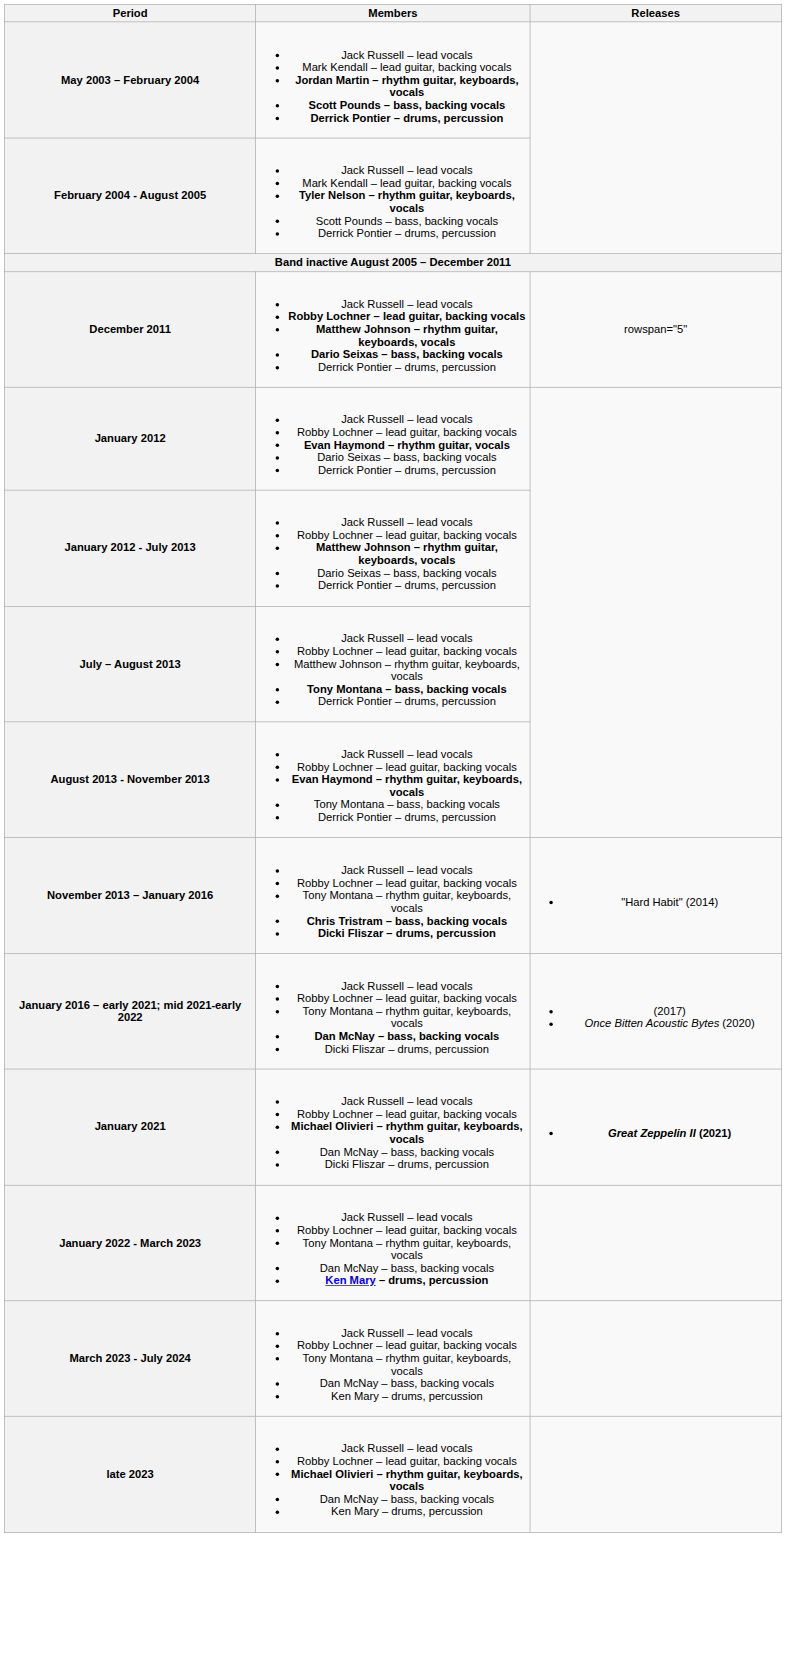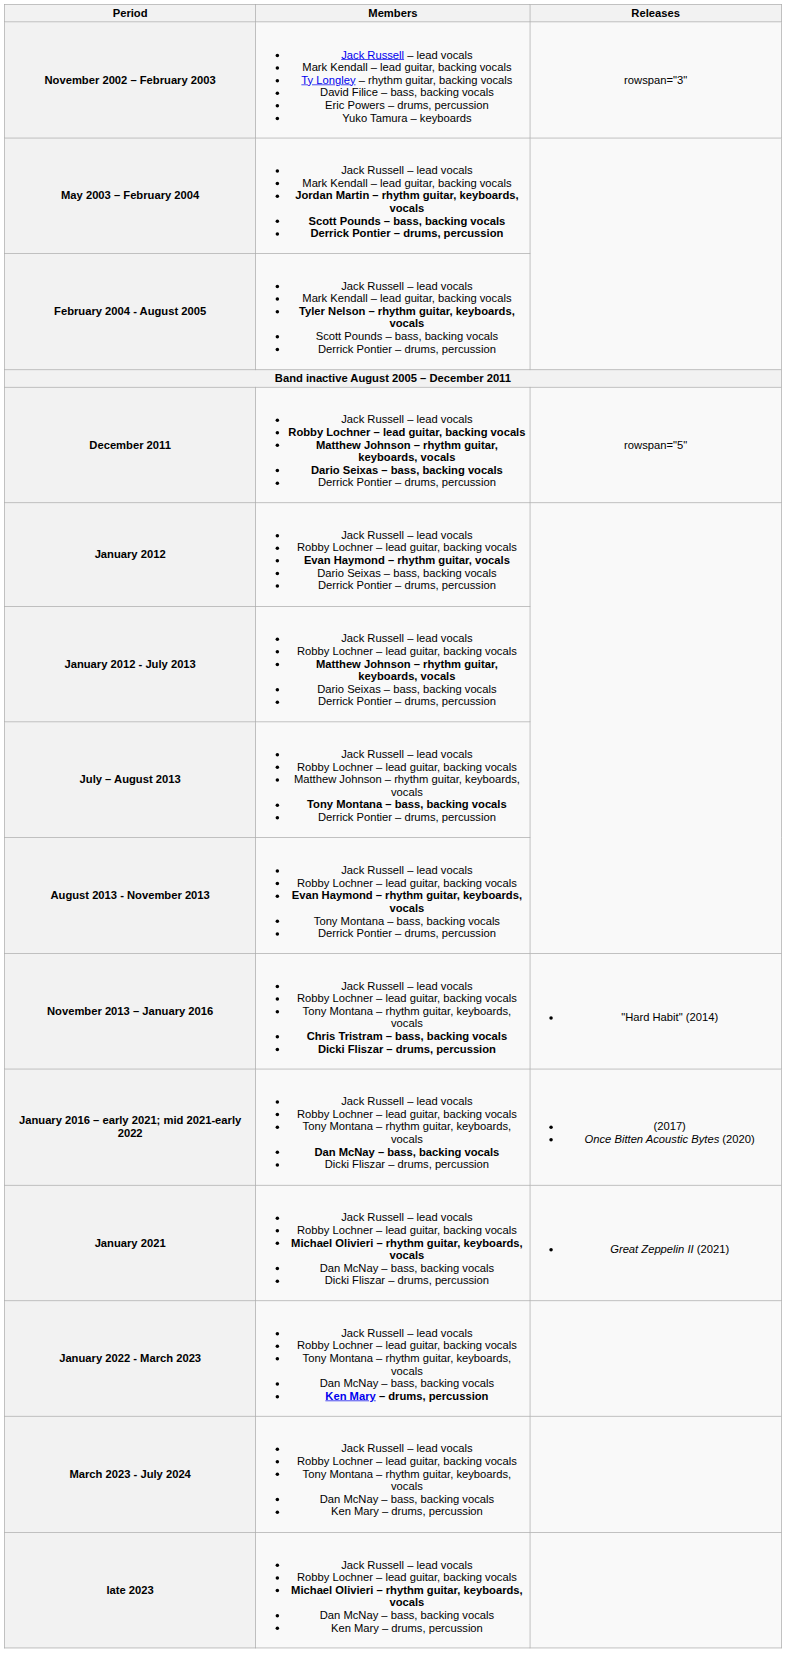+ row: November 2002 – February 2003 | Jack Russell – lead vocals Mark Kendall – lead guitar, backing vocals Ty Longley – rhythm guitar, backing vocals David Filice – bass, backing vocals Eric Powers – drums, percussion Yuko Tamura – keyboards | rowspan="3"
January 2021 | Releases: bold -> normal
